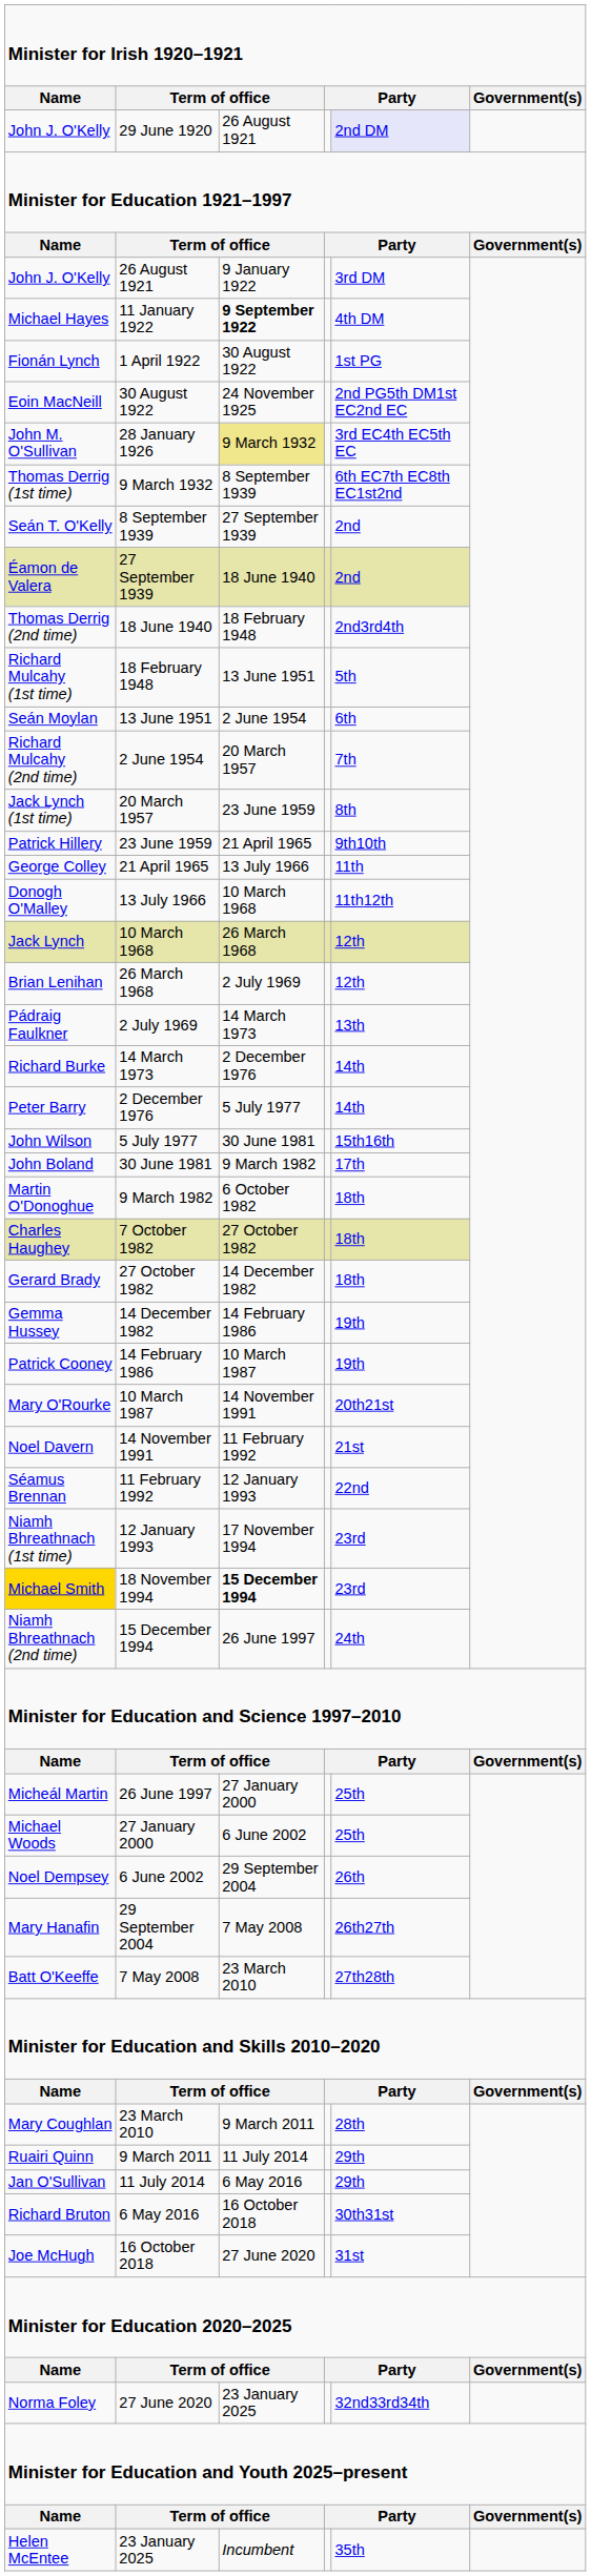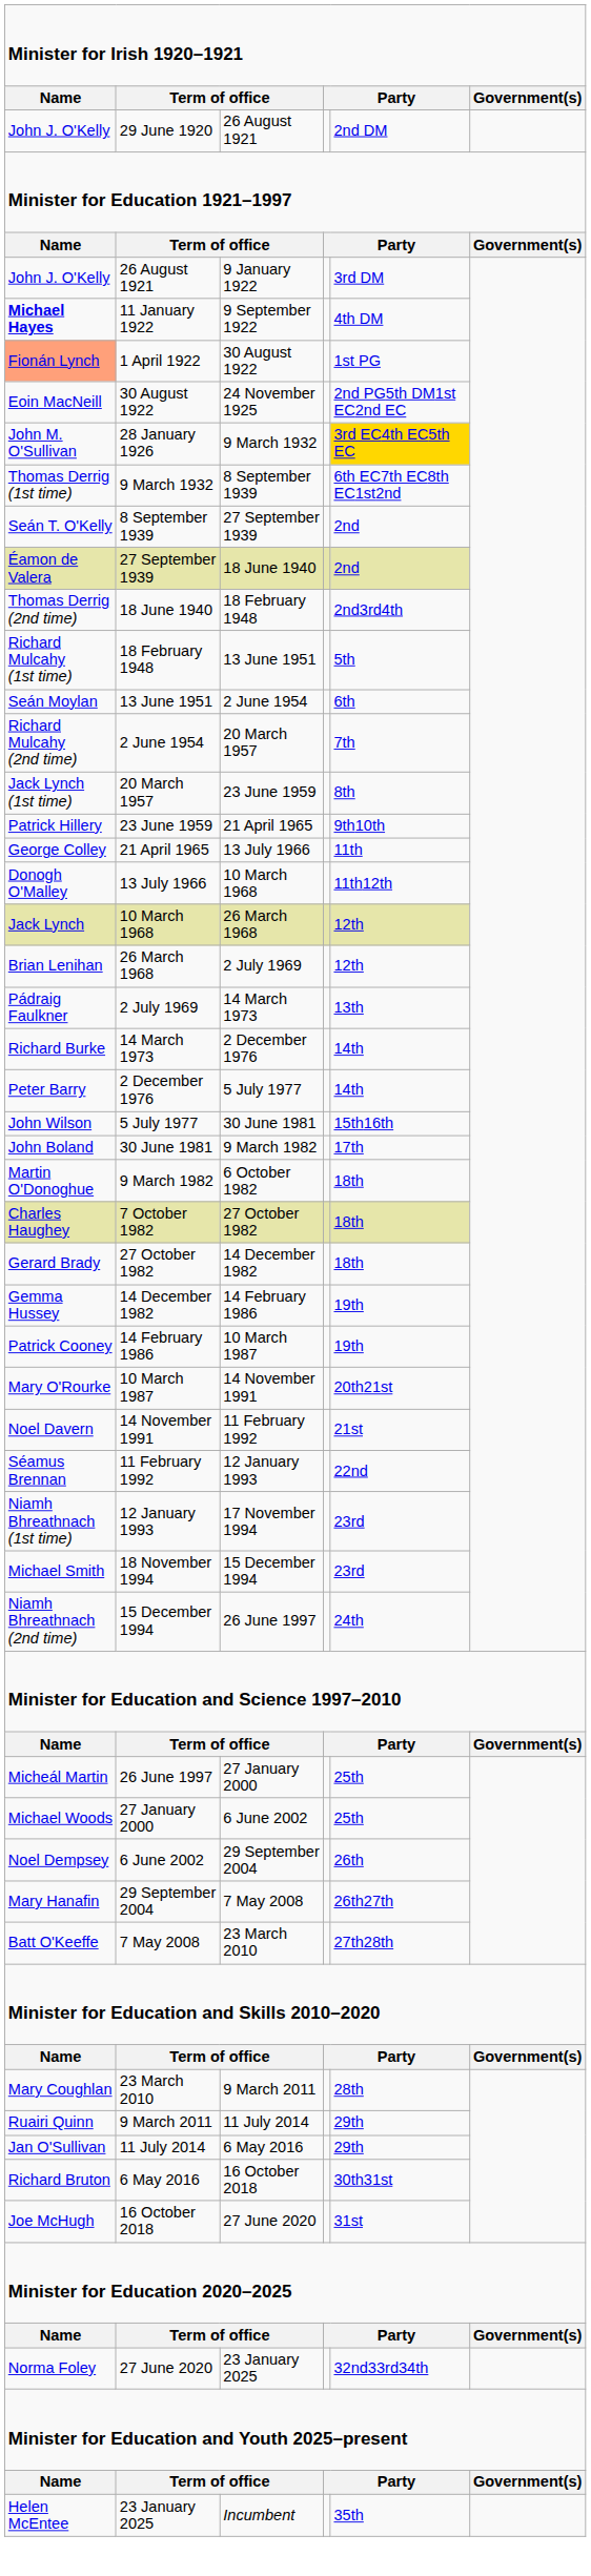29 June 1920 | column 5: lavender background -> no background
11 January 1922 | column 1: normal -> bold
11 January 1922 | column 3: bold -> normal
1 April 1922 | column 1: no background -> lightsalmon background
28 January 1926 | column 3: khaki background -> no background
28 January 1926 | column 5: no background -> gold background
18 November 1994 | column 1: gold background -> no background
18 November 1994 | column 3: bold -> normal
